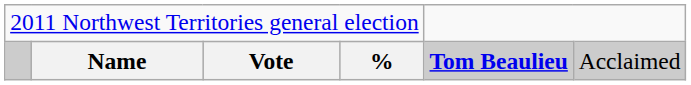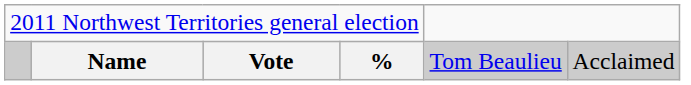Name | column 5: bold -> normal
